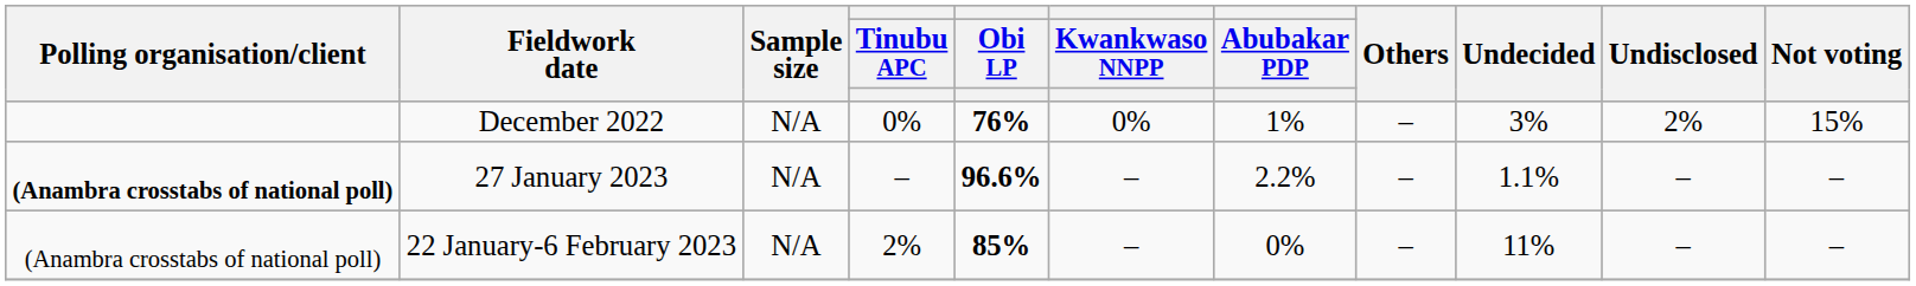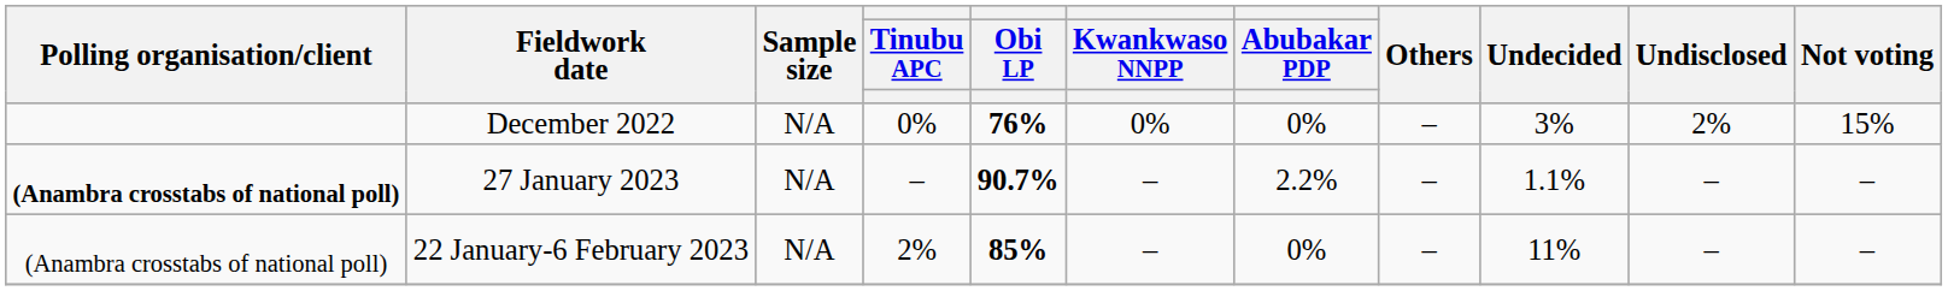December 2022 | Abubakar PDP: 1% -> 0%
27 January 2023 | Obi LP: 96.6% -> 90.7%
